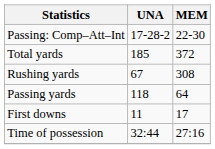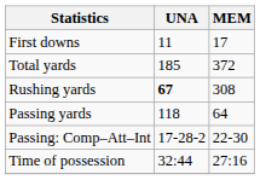rows swapped: First downs <-> Passing: Comp–Att–Int
Rushing yards | UNA: normal -> bold
